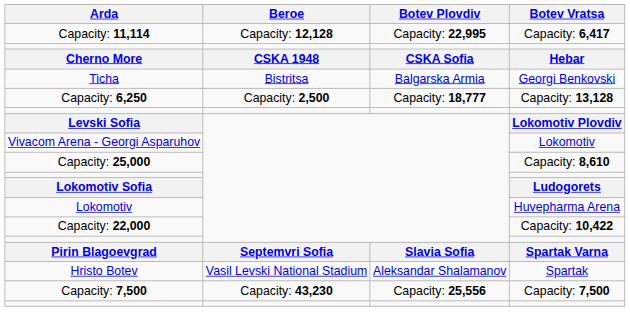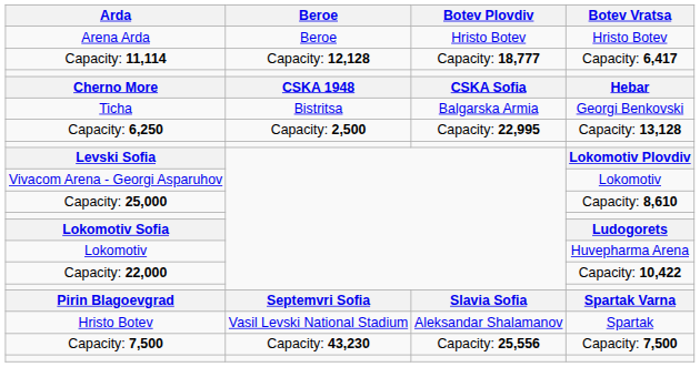+ row: Arena Arda | Beroe | Hristo Botev | Hristo Botev
Capacity: 11,114 | Botev Plovdiv: Capacity: 22,995 -> Capacity: 18,777
Capacity: 6,250 | Botev Plovdiv: Capacity: 18,777 -> Capacity: 22,995
